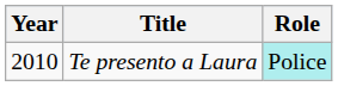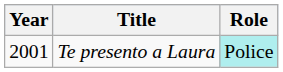Te presento a Laura | Year: 2010 -> 2001
